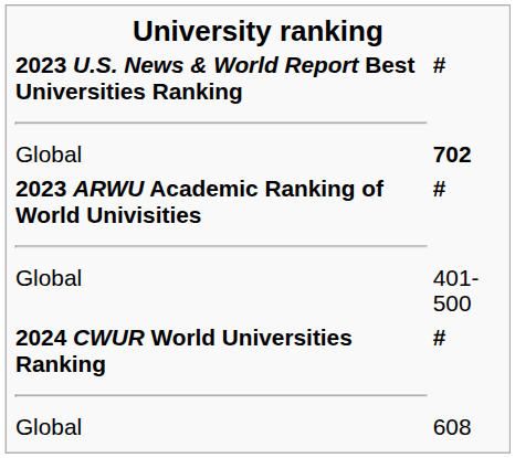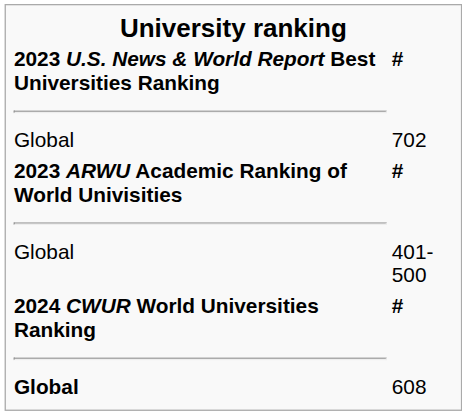702 | #: bold -> normal
608 | 2023 U.S. News & World Report Best Universities Ranking: normal -> bold
